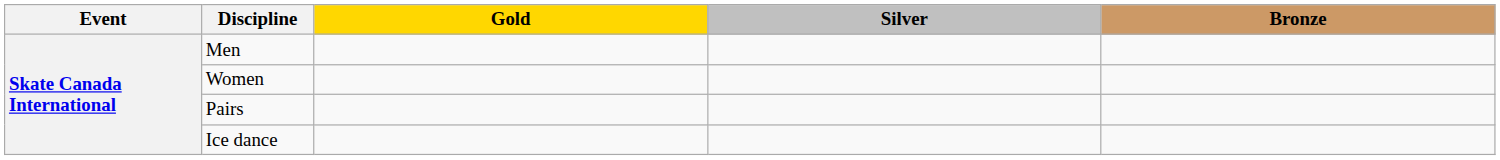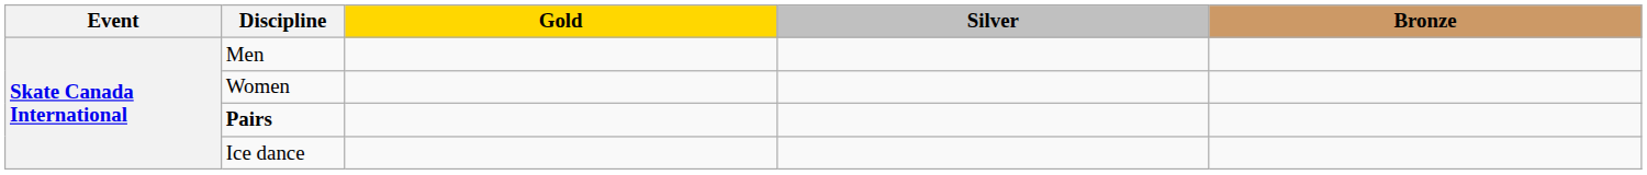Pairs | Discipline: normal -> bold
